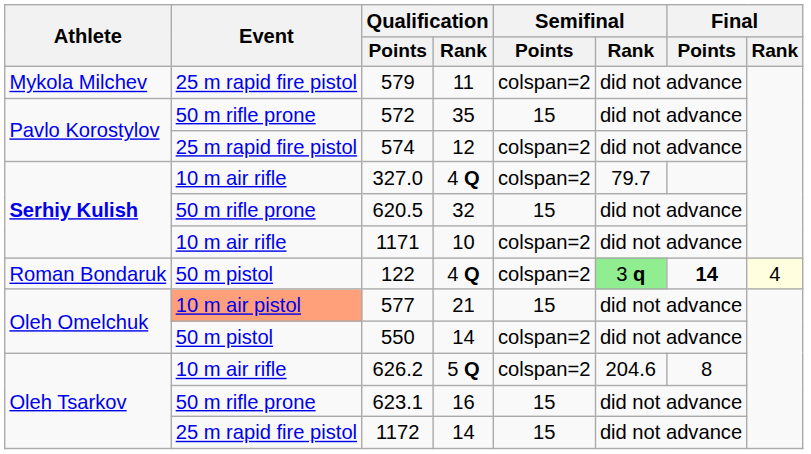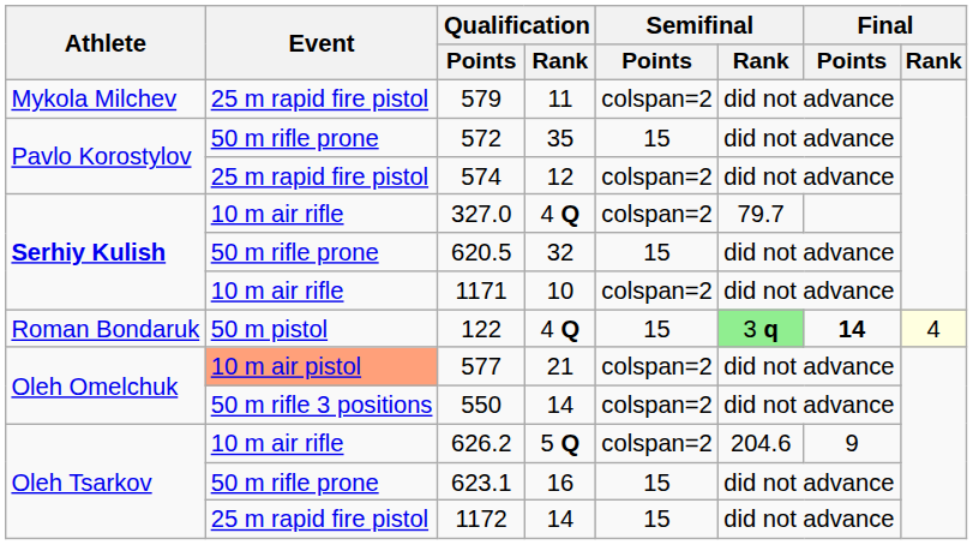122 | Semifinal / Points: colspan=2 -> 15
577 | Semifinal / Points: 15 -> colspan=2
550 | Event: 50 m pistol -> 50 m rifle 3 positions
626.2 | Final / Points: 8 -> 9
